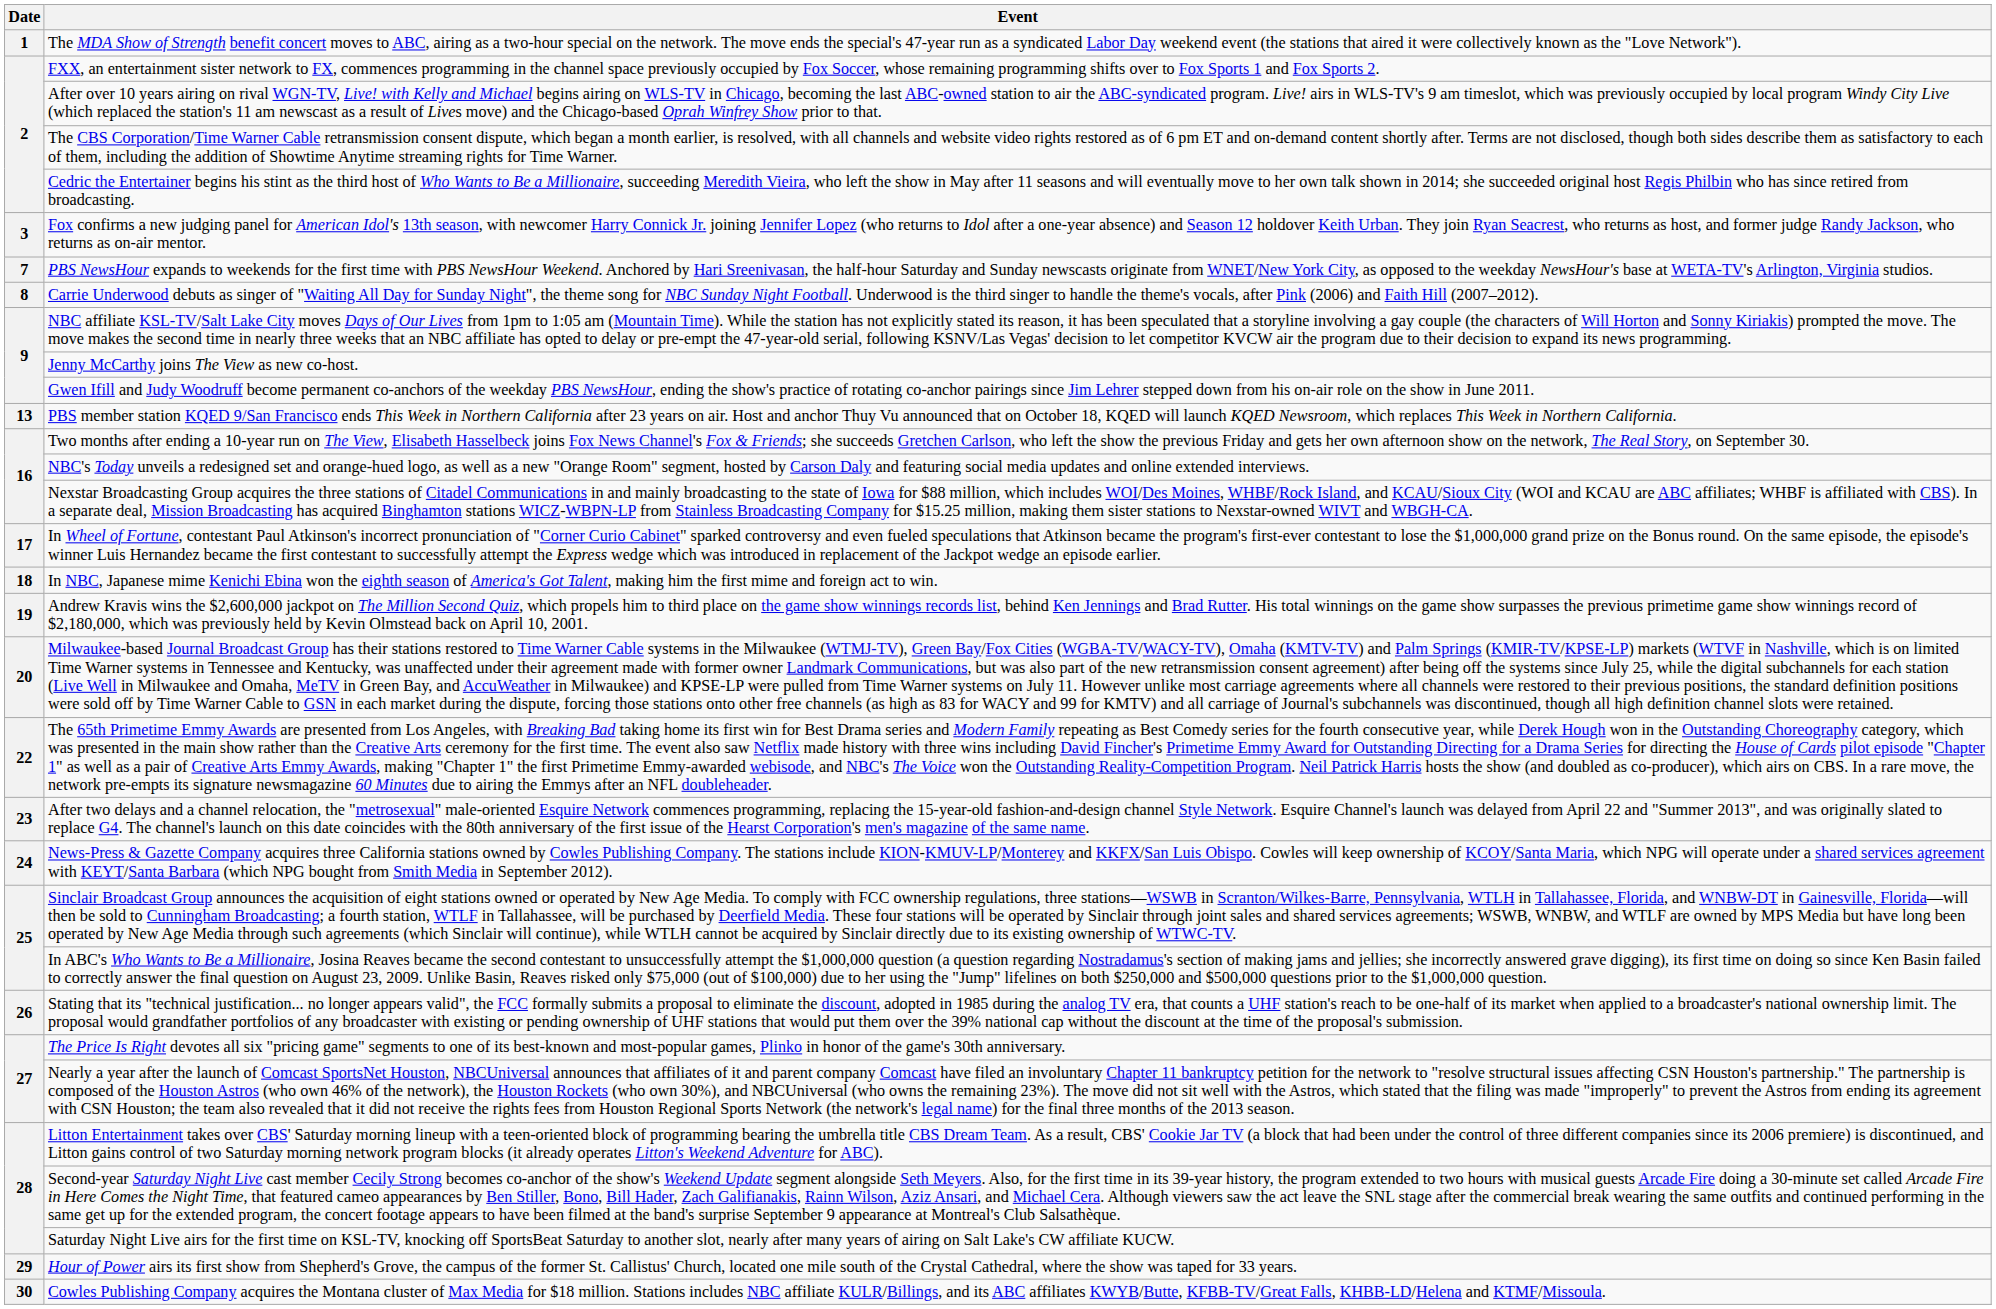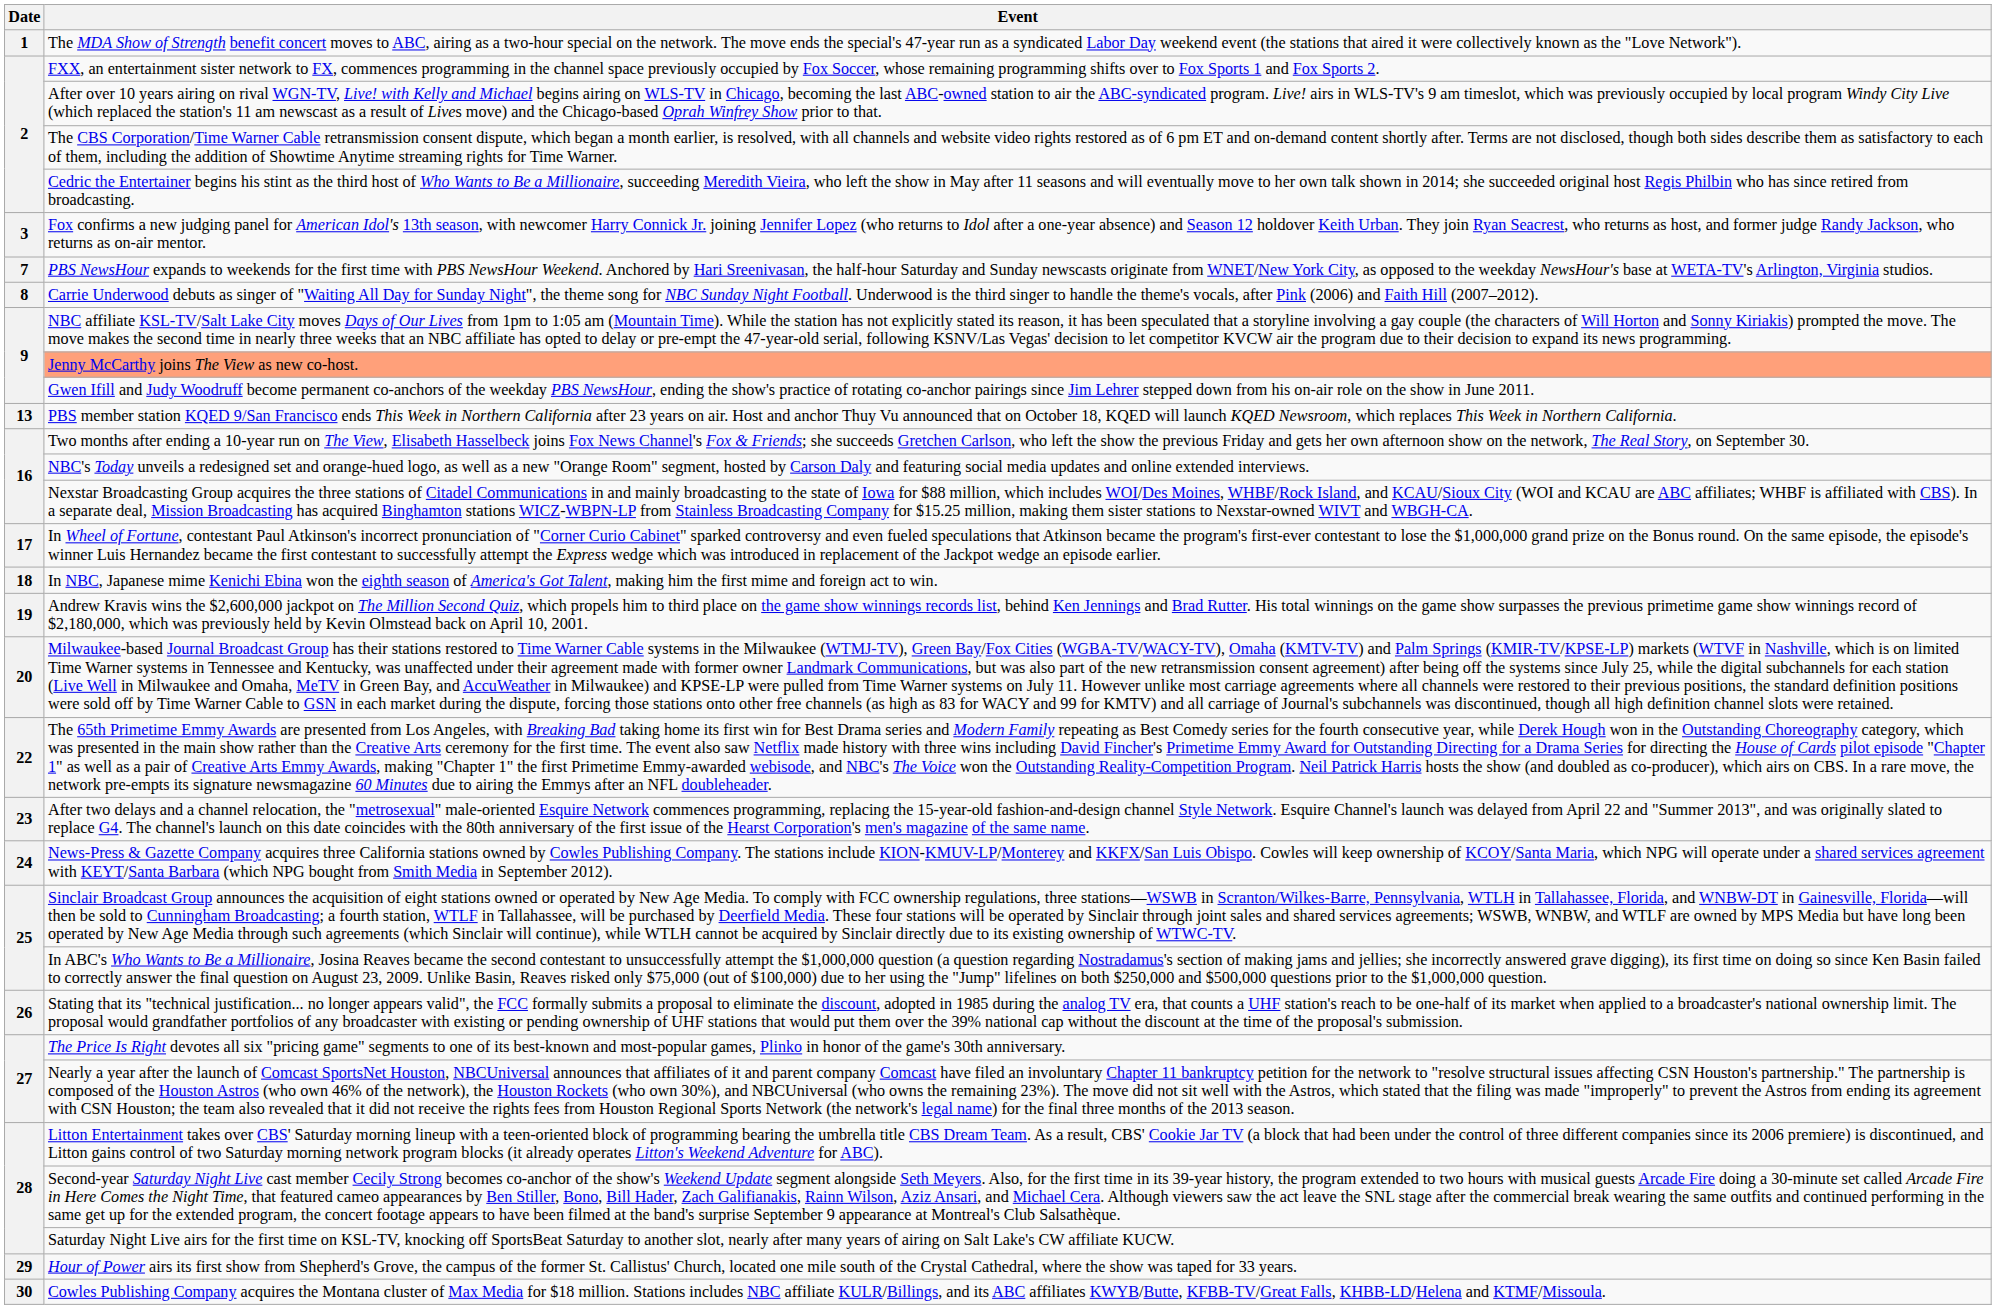Jenny McCarthy joins The View as new co-host. | Event: no background -> lightsalmon background
